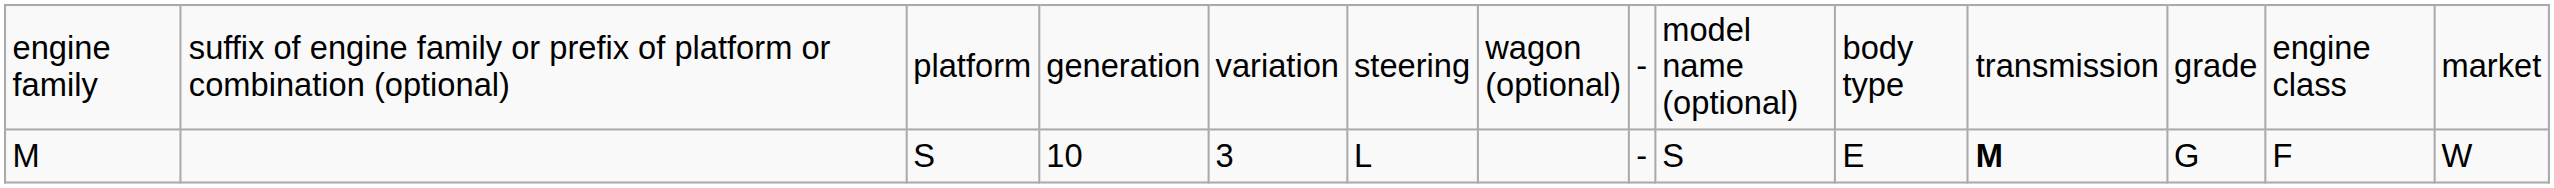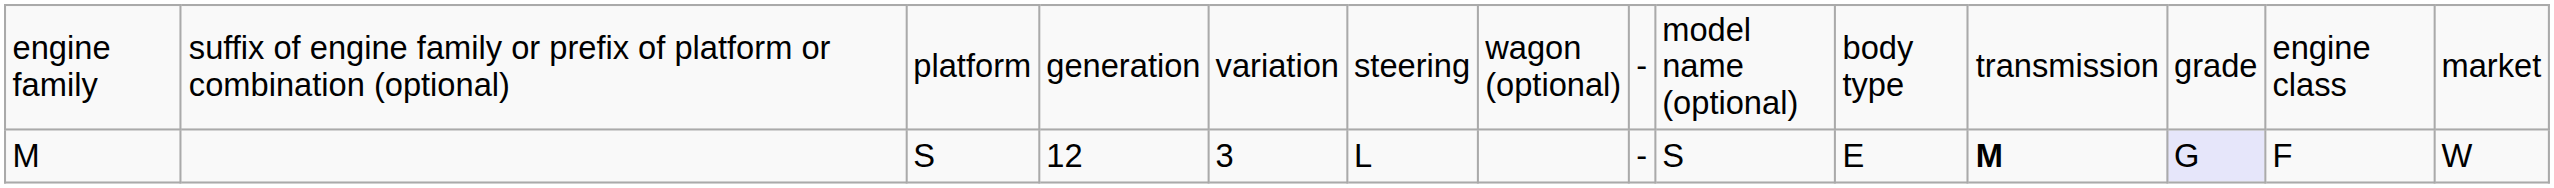row 2 | column 4: 10 -> 12
row 2 | column 12: no background -> lavender background
